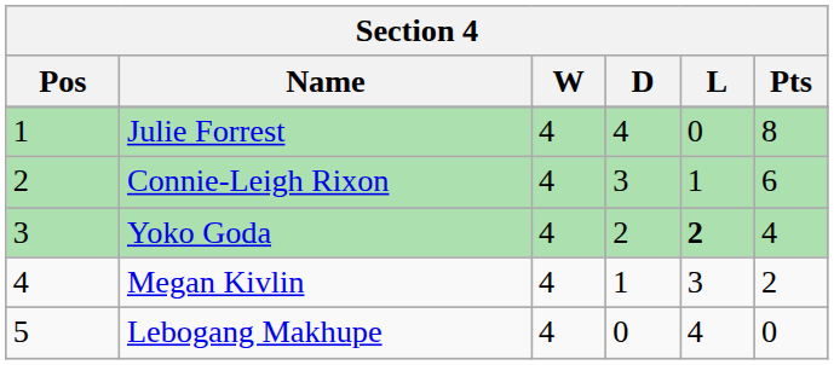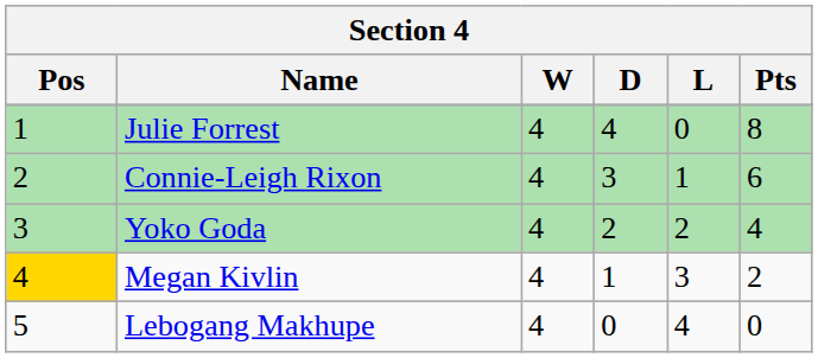Yoko Goda | L: bold -> normal
Megan Kivlin | Pos: no background -> gold background
